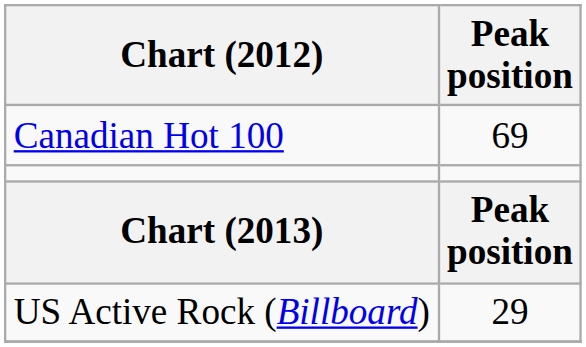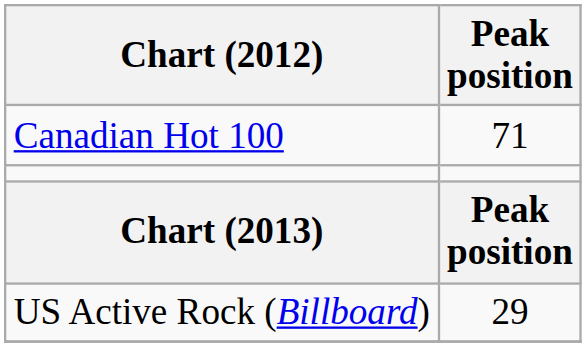row 2 | Peak position: 69 -> 71
